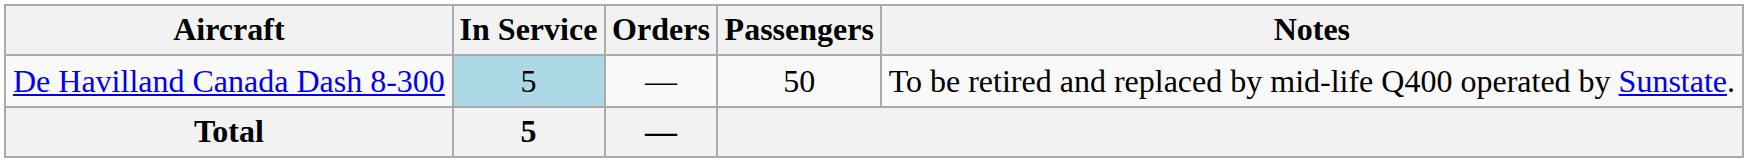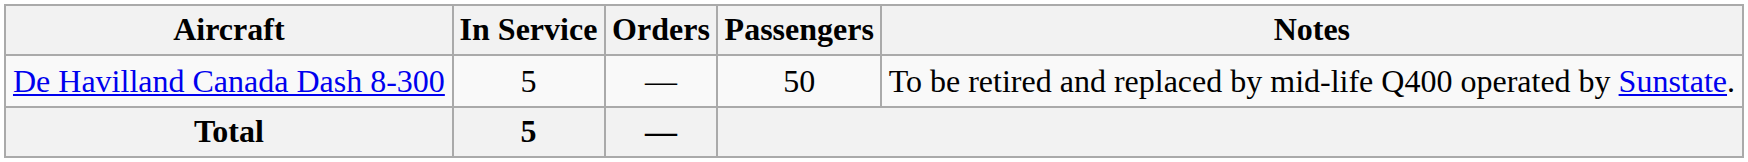De Havilland Canada Dash 8-300 | In Service: lightblue background -> no background
